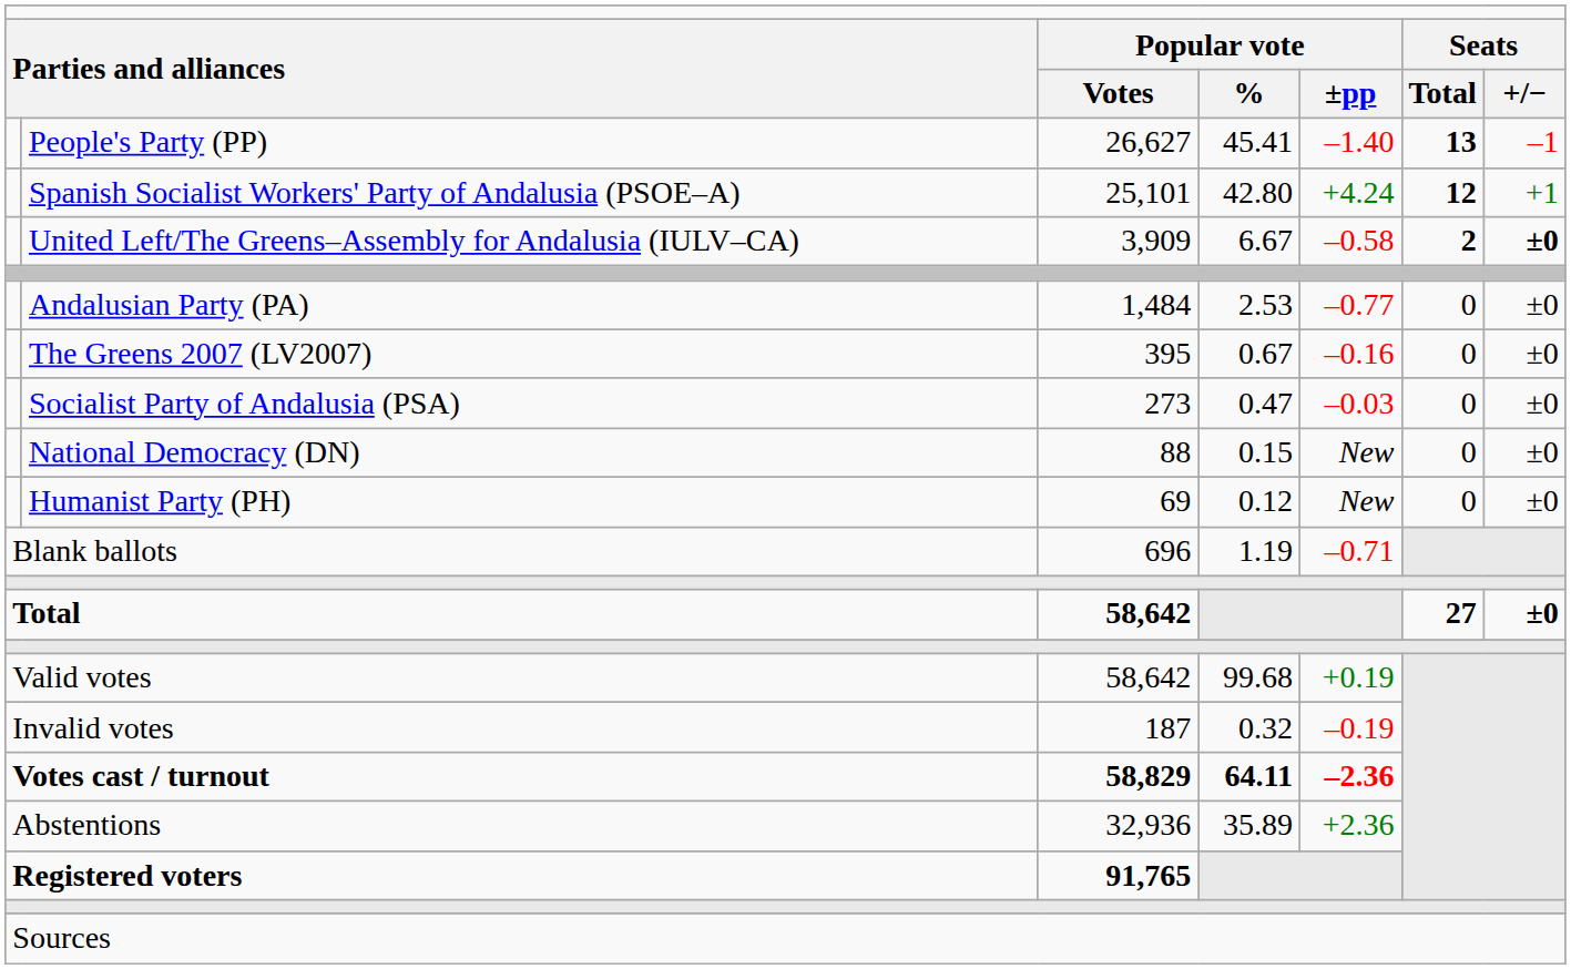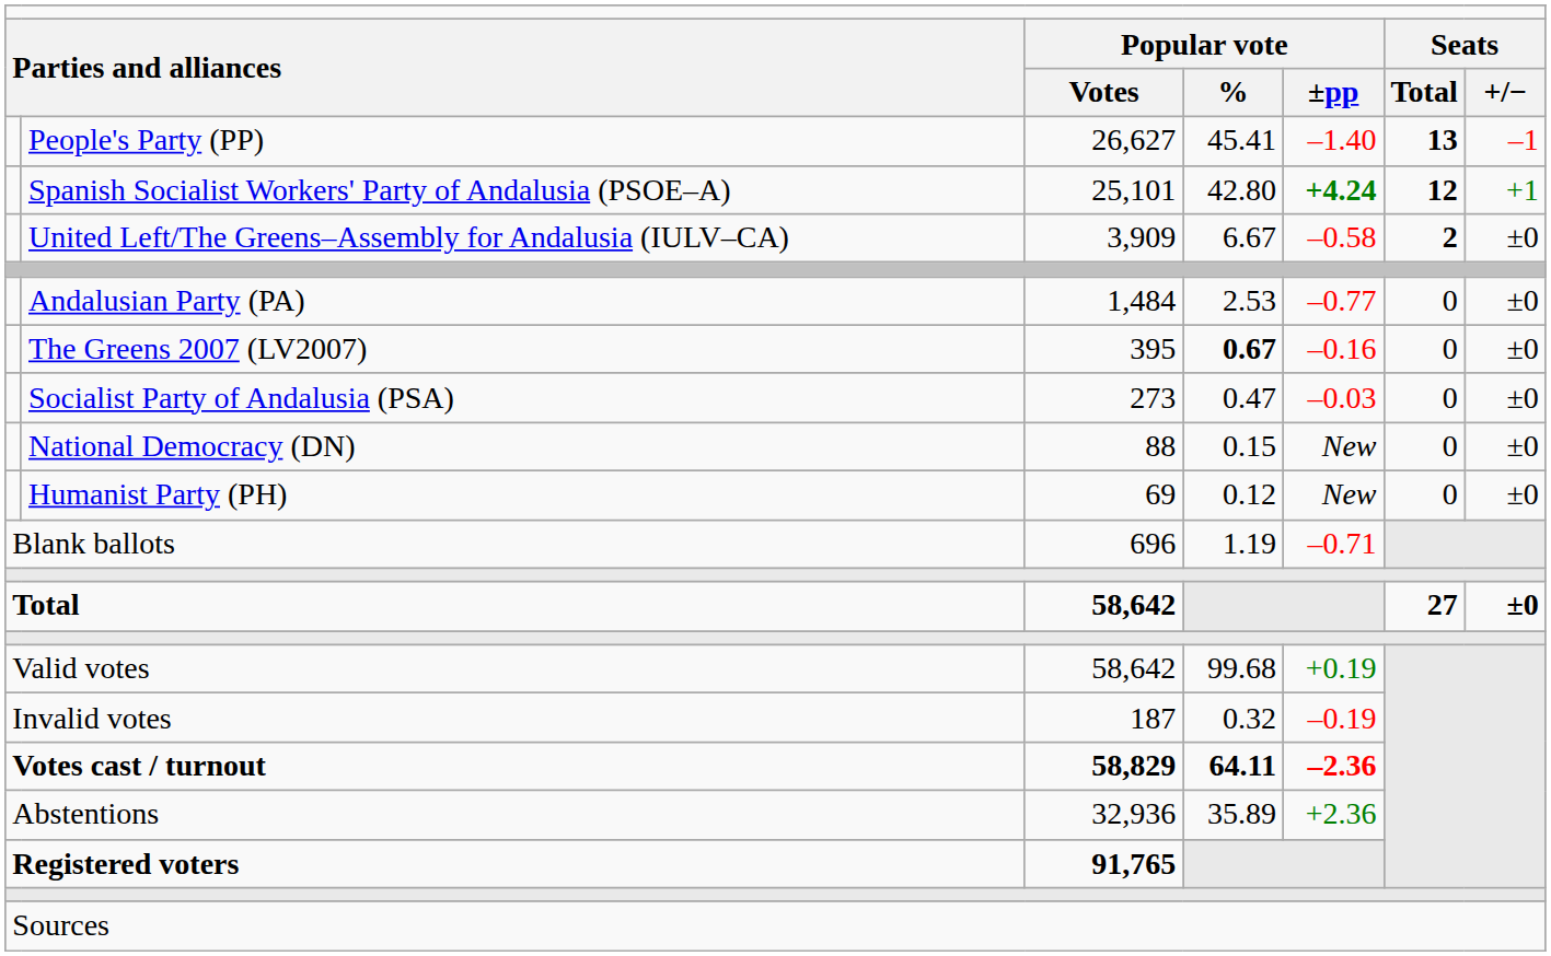Spanish Socialist Workers' Party of Andalusia (PSOE–A) | column 5: normal -> bold
United Left/The Greens–Assembly for Andalusia (IULV–CA) | column 7: bold -> normal
The Greens 2007 (LV2007) | column 4: normal -> bold
